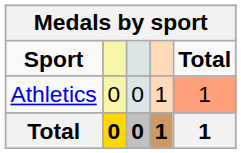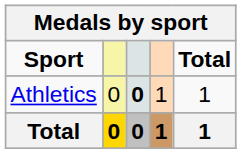Athletics | column 3: normal -> bold
Athletics | Total: lightsalmon background -> no background
